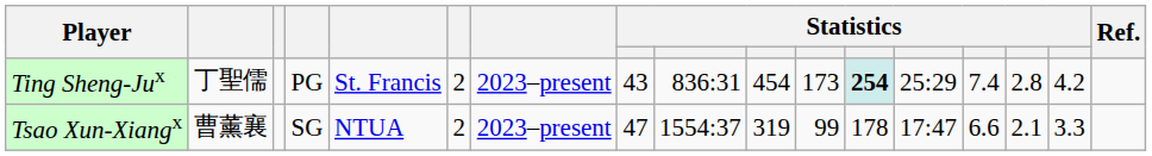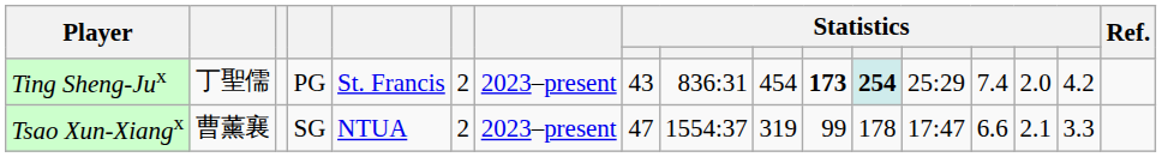Ting Sheng-Jux | column 11: normal -> bold
Ting Sheng-Jux | column 15: 2.8 -> 2.0
